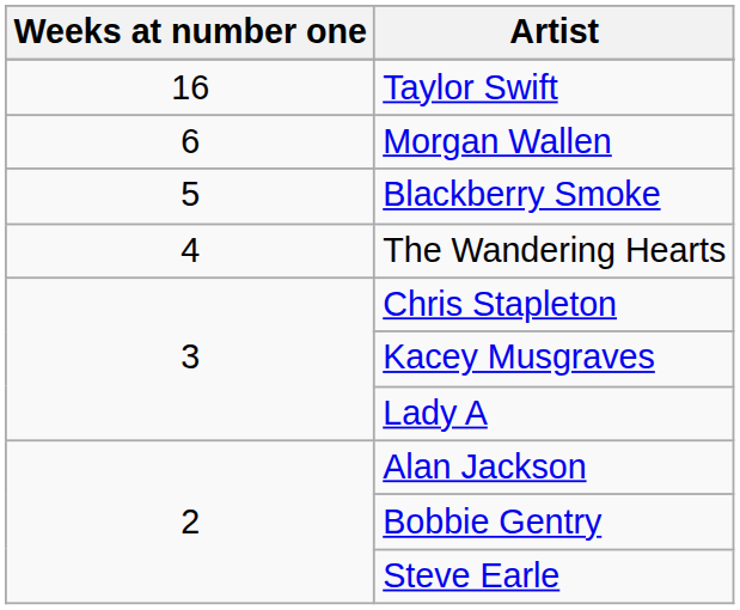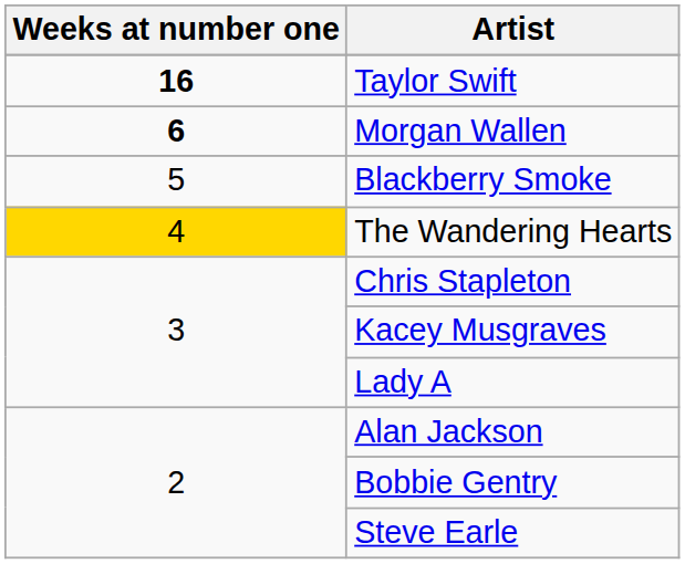Taylor Swift | Weeks at number one: normal -> bold
Morgan Wallen | Weeks at number one: normal -> bold
The Wandering Hearts | Weeks at number one: no background -> gold background
